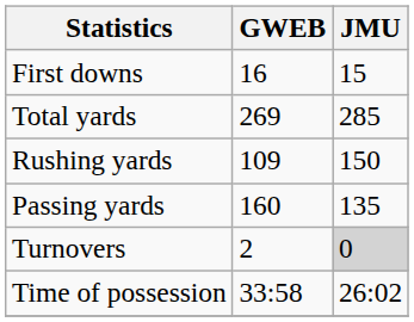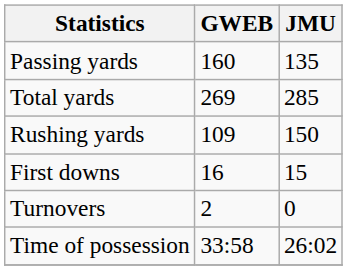rows swapped: First downs <-> Passing yards
Turnovers | JMU: lightgrey background -> no background
